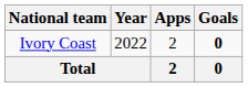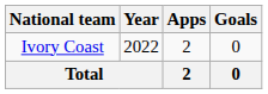Ivory Coast | Goals: bold -> normal
